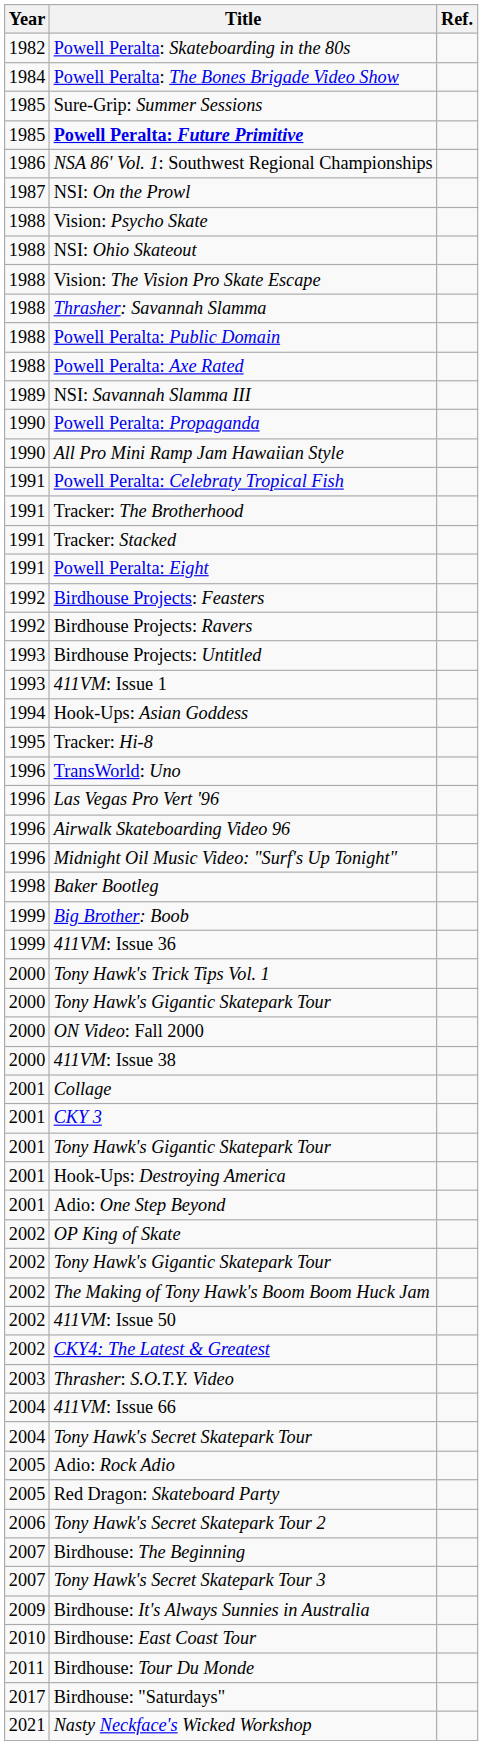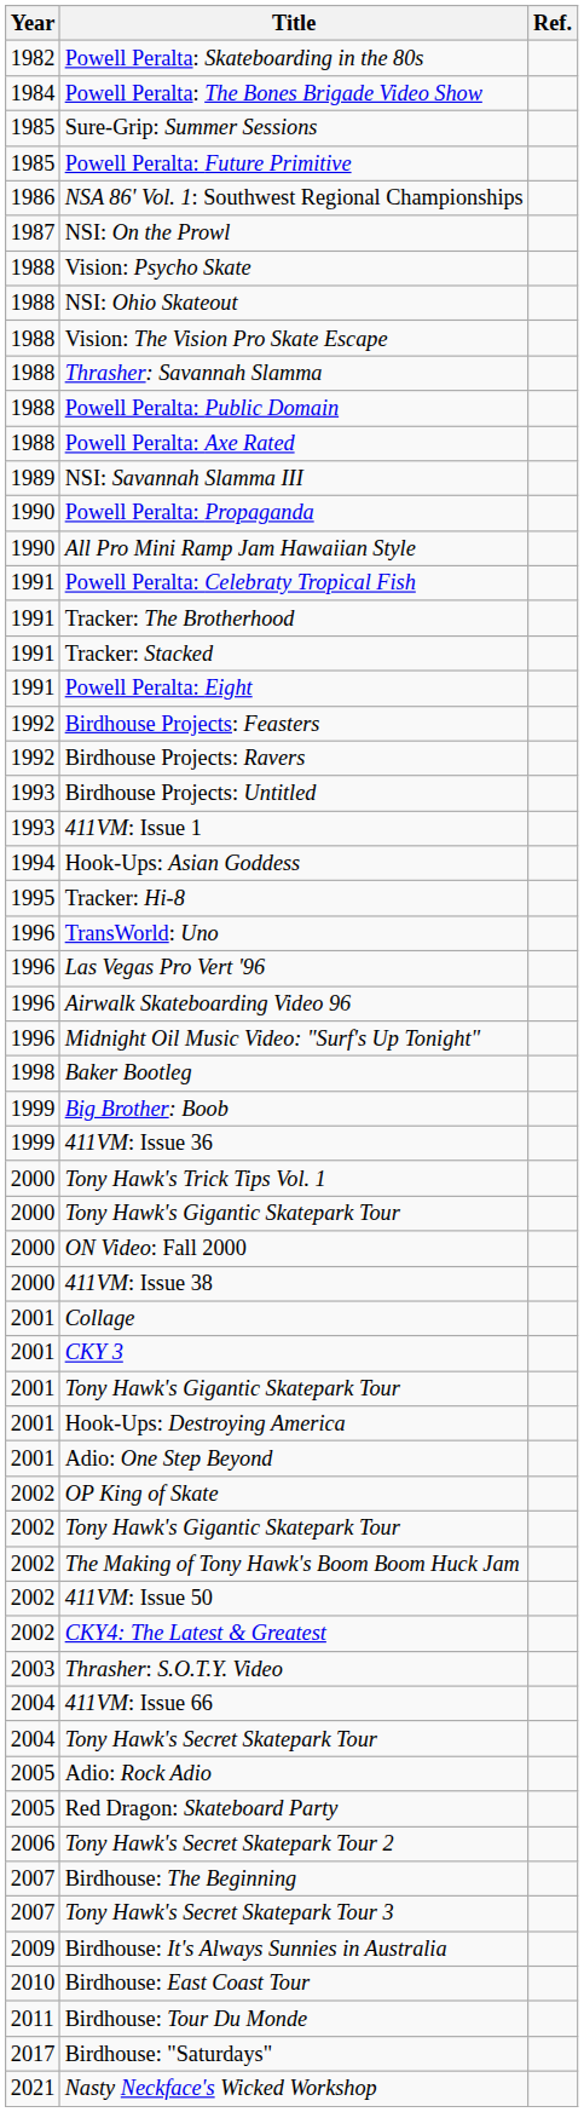Powell Peralta: Future Primitive | Title: bold -> normal
